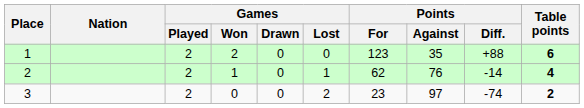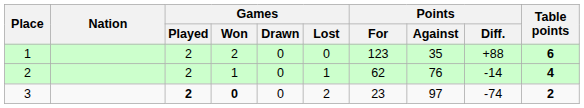3 | Games / Played: normal -> bold
3 | Games / Won: normal -> bold
